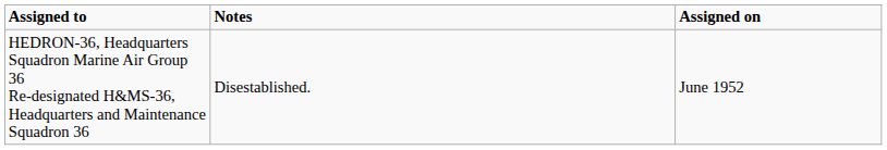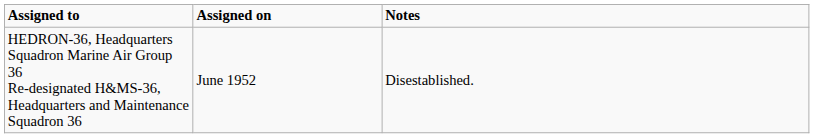columns swapped: Assigned on <-> Notes
